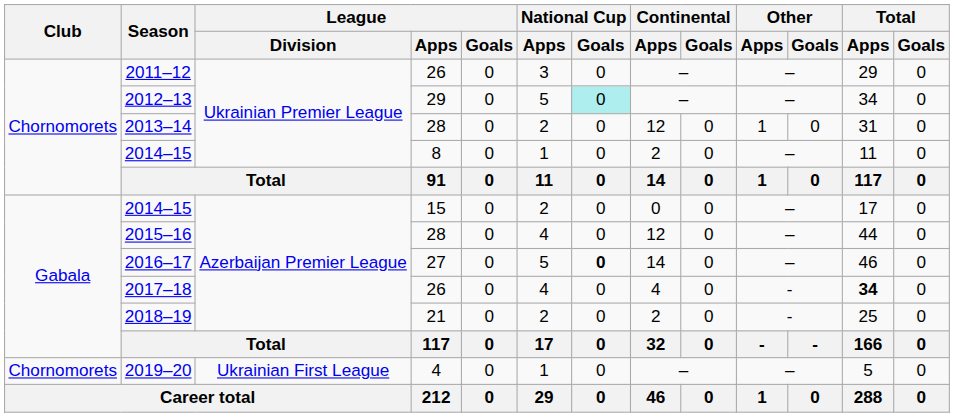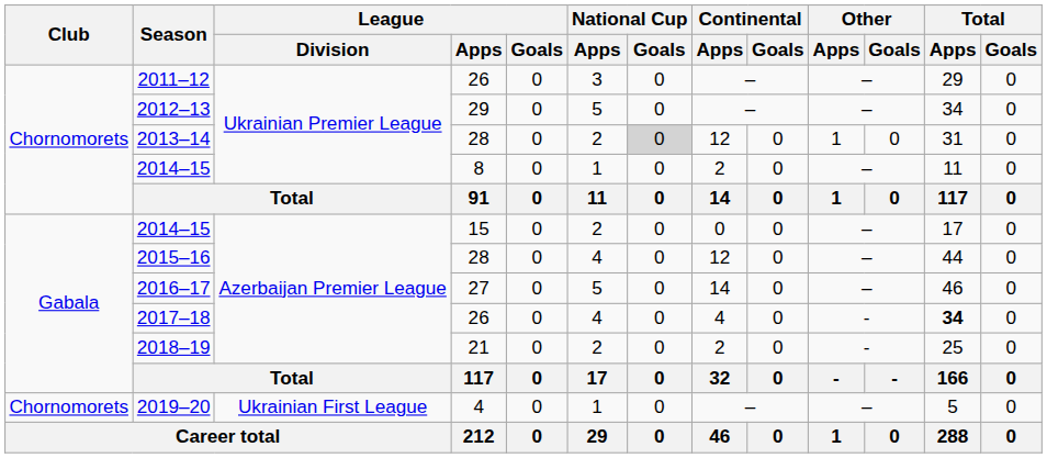2012–13 | National Cup / Goals: paleturquoise background -> no background
2013–14 | National Cup / Goals: no background -> lightgrey background
2016–17 | National Cup / Goals: bold -> normal
